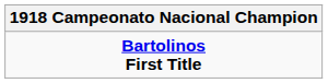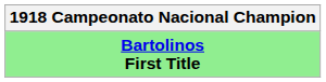row 2 | column 1: no background -> lightgreen background
